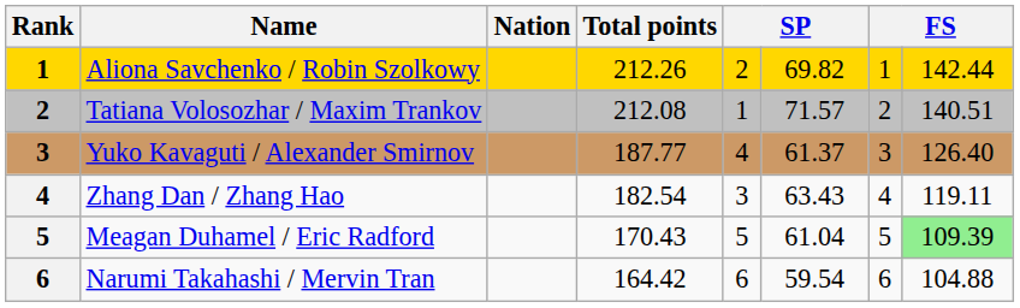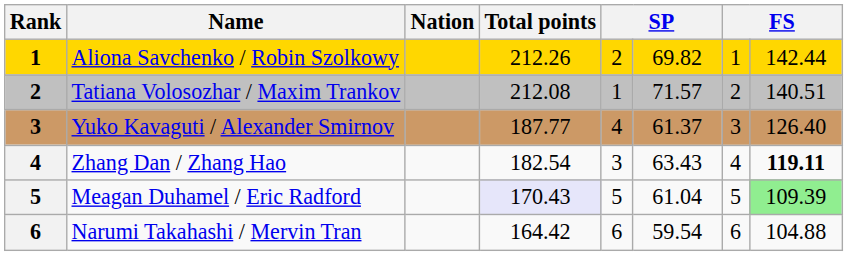Zhang Dan / Zhang Hao | column 8: normal -> bold
Meagan Duhamel / Eric Radford | Total points: no background -> lavender background
